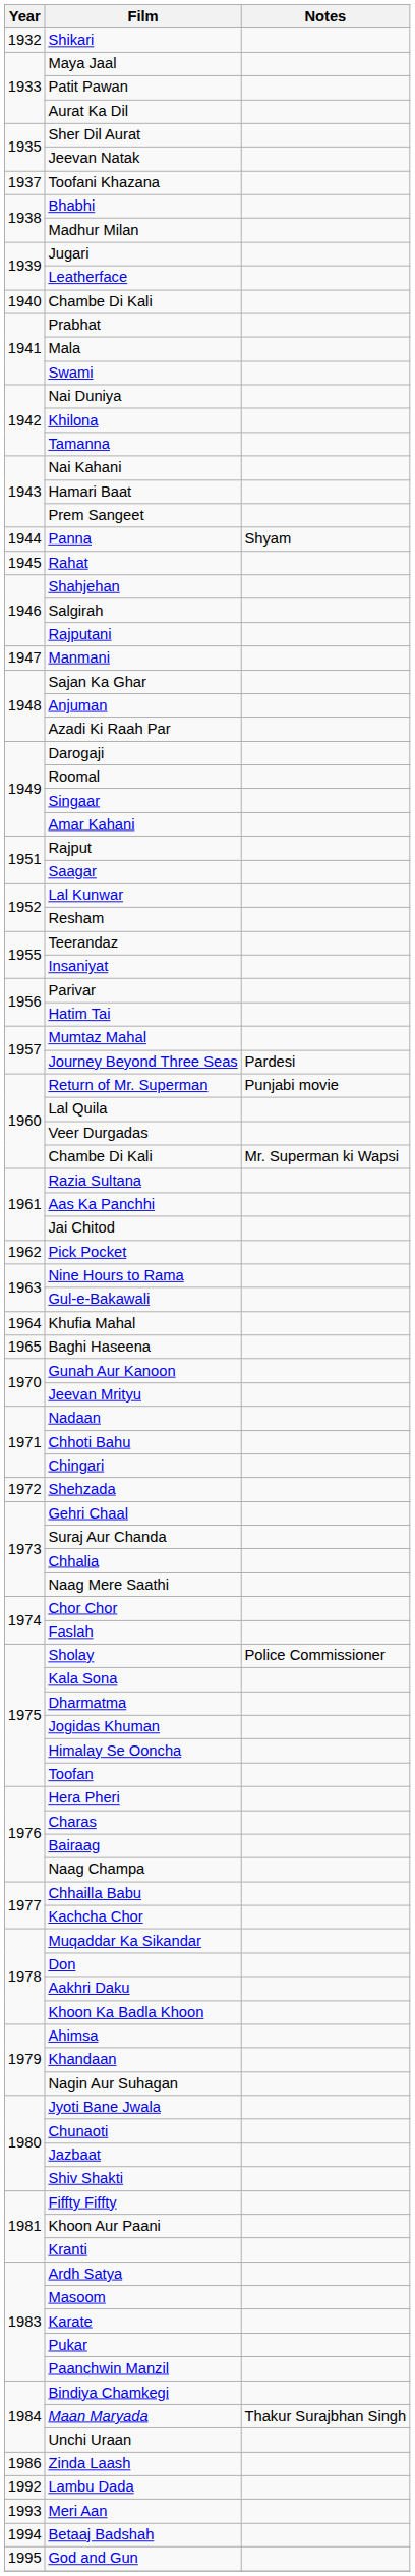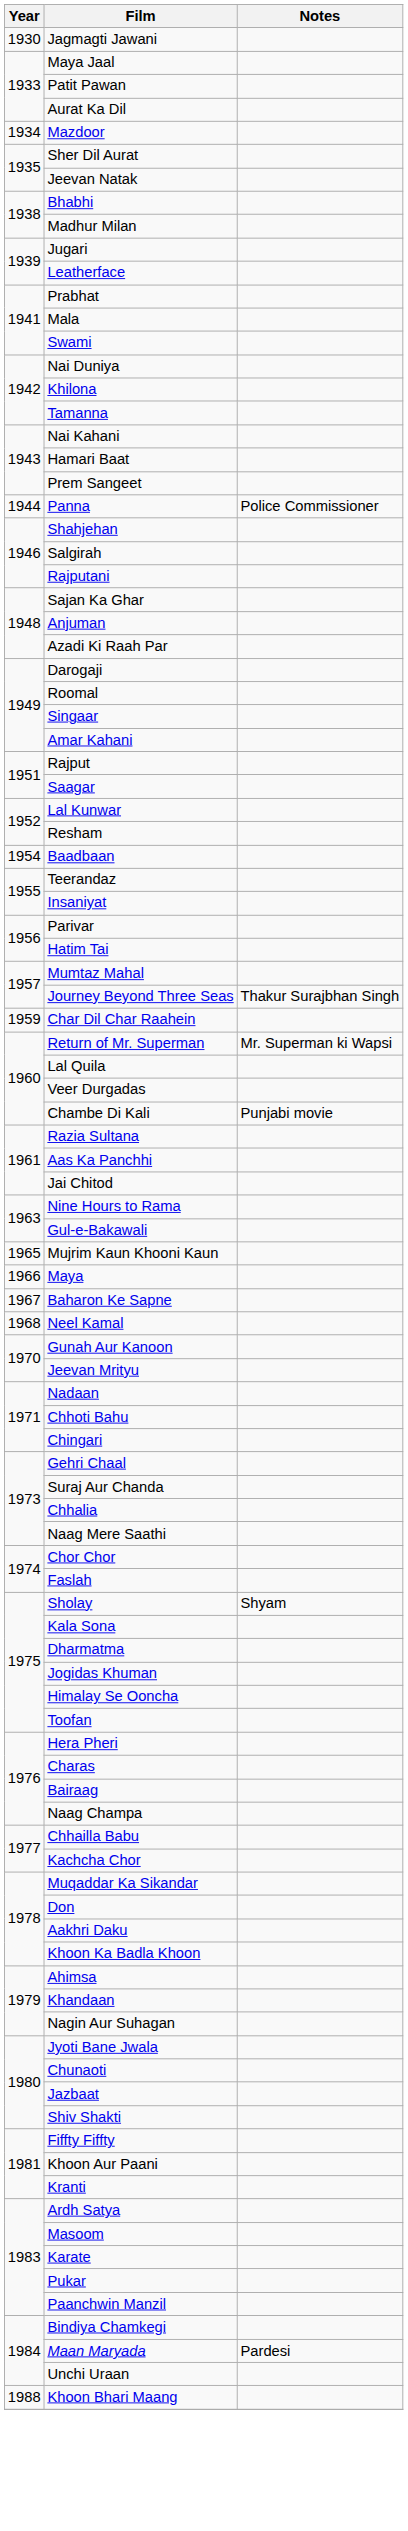+ row: 1930 | Jagmagti Jawani
- row: 1932 | Shikari
+ row: 1934 | Mazdoor
- row: 1937 | Toofani Khazana
- row: 1940 | Chambe Di Kali
Panna | Notes: Shyam -> Police Commissioner
- row: 1945 | Rahat
- row: 1947 | Manmani
+ row: 1954 | Baadbaan
Journey Beyond Three Seas | Notes: Pardesi -> Thakur Surajbhan Singh
+ row: 1959 | Char Dil Char Raahein
Return of Mr. Superman | Notes: Punjabi movie -> Mr. Superman ki Wapsi
1960 / Chambe Di Kali | Notes: Mr. Superman ki Wapsi -> Punjabi movie
- row: 1962 | Pick Pocket
- row: 1964 | Khufia Mahal
- row: 1965 | Baghi Haseena
+ row: 1965 | Mujrim Kaun Khooni Kaun
+ row: 1966 | Maya
+ row: 1967 | Baharon Ke Sapne
+ row: 1968 | Neel Kamal
- row: 1972 | Shehzada
Sholay | Notes: Police Commissioner -> Shyam
Maan Maryada | Notes: Thakur Surajbhan Singh -> Pardesi
- row: 1986 | Zinda Laash
+ row: 1988 | Khoon Bhari Maang
- row: 1992 | Lambu Dada
- row: 1993 | Meri Aan
- row: 1994 | Betaaj Badshah
- row: 1995 | God and Gun
